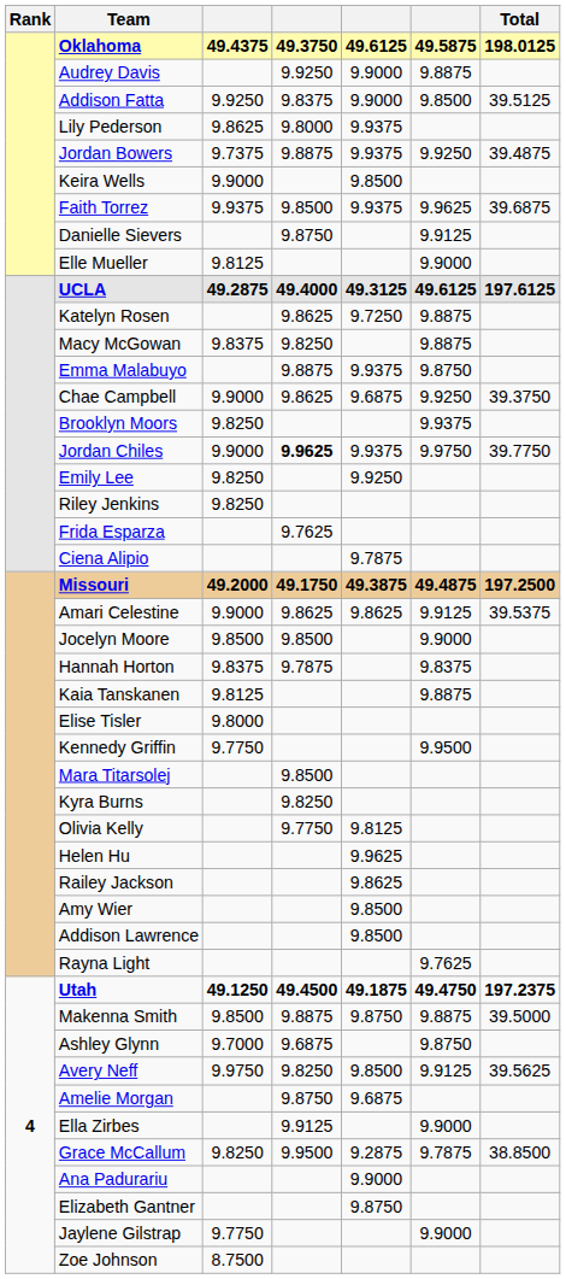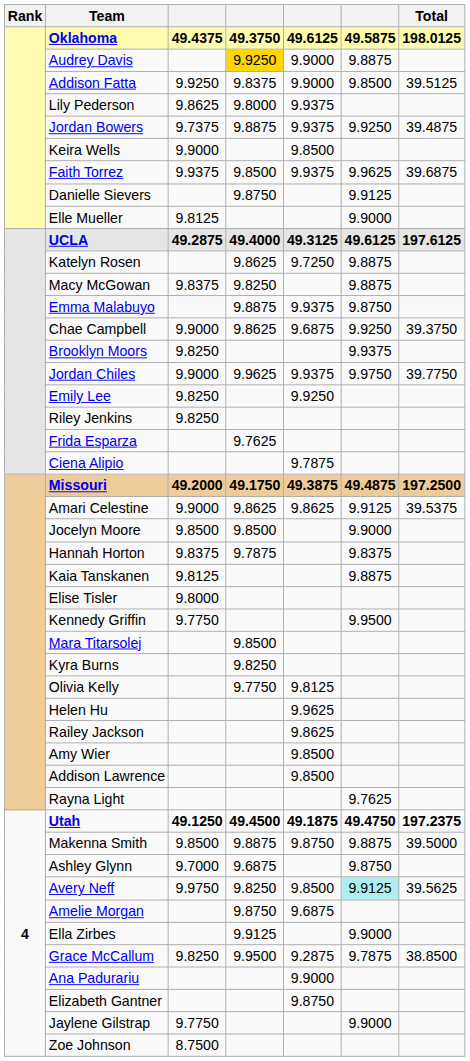Audrey Davis | column 4: no background -> gold background
Jordan Chiles | column 4: bold -> normal
Avery Neff | column 6: no background -> paleturquoise background
